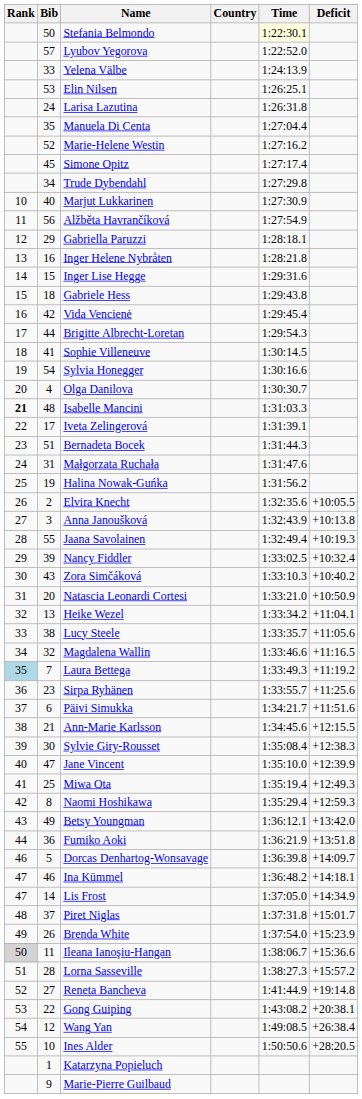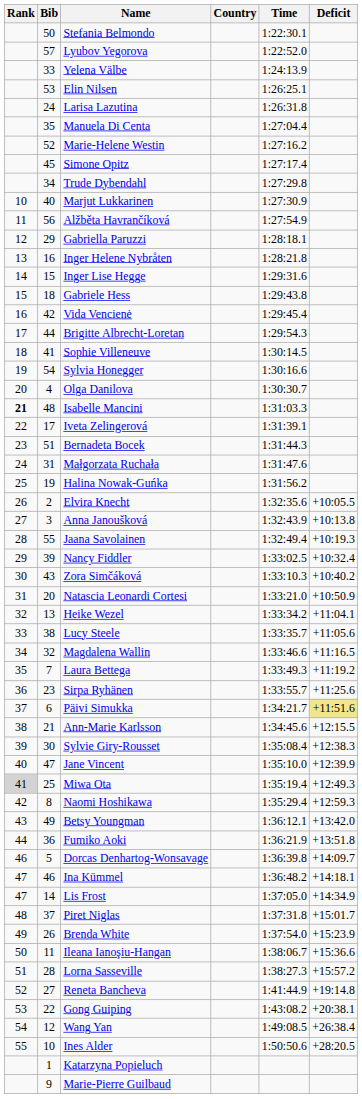Stefania Belmondo | Time: lightyellow background -> no background
Laura Bettega | Rank: lightblue background -> no background
Päivi Simukka | Deficit: no background -> khaki background
Miwa Ota | Rank: no background -> lightgrey background
Ileana Ianoşiu-Hangan | Rank: lightgrey background -> no background
